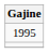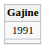row 2 | column 1: 1995 -> 1991
